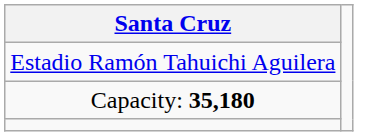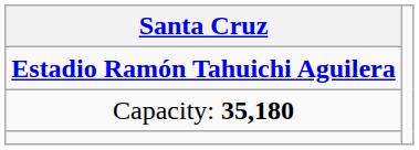Estadio Ramón Tahuichi Aguilera | Santa Cruz: normal -> bold
